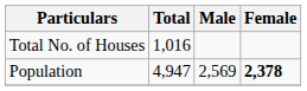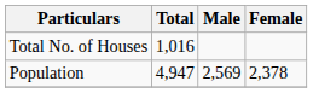Population | Female: bold -> normal
